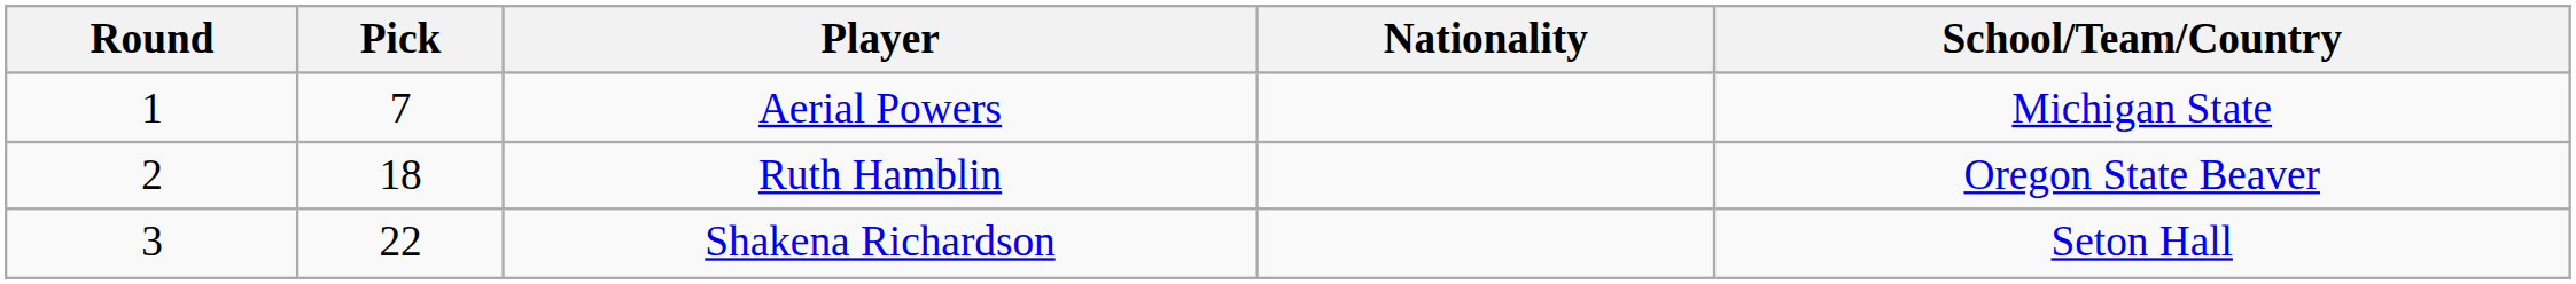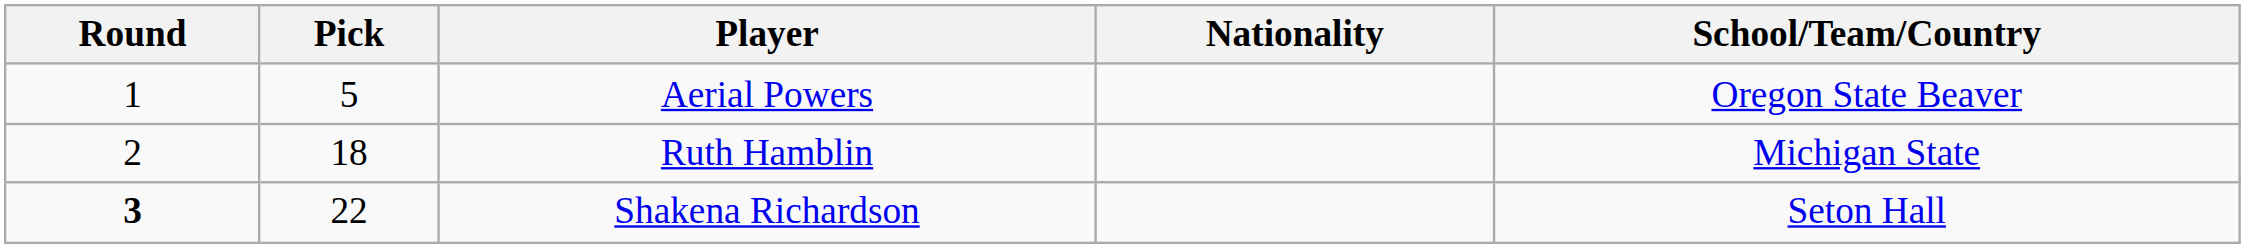Aerial Powers | Pick: 7 -> 5
Aerial Powers | School/Team/Country: Michigan State -> Oregon State Beaver
Ruth Hamblin | School/Team/Country: Oregon State Beaver -> Michigan State
Shakena Richardson | Round: normal -> bold
